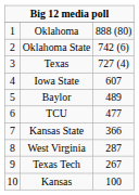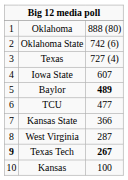Baylor | column 3: normal -> bold
Texas Tech | column 1: normal -> bold
Texas Tech | column 3: normal -> bold
